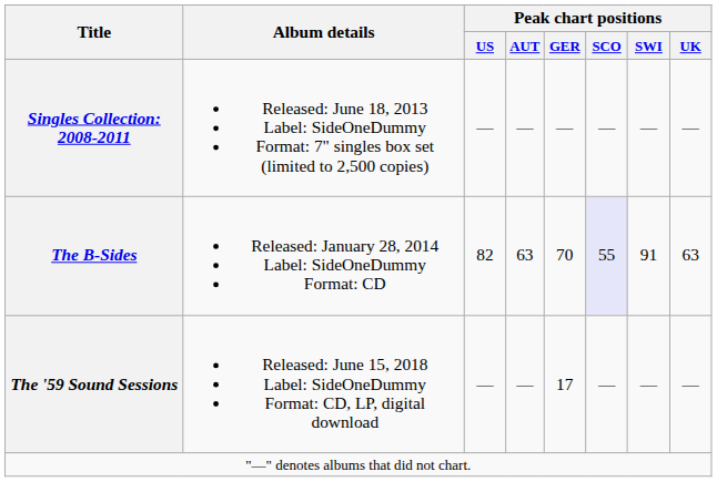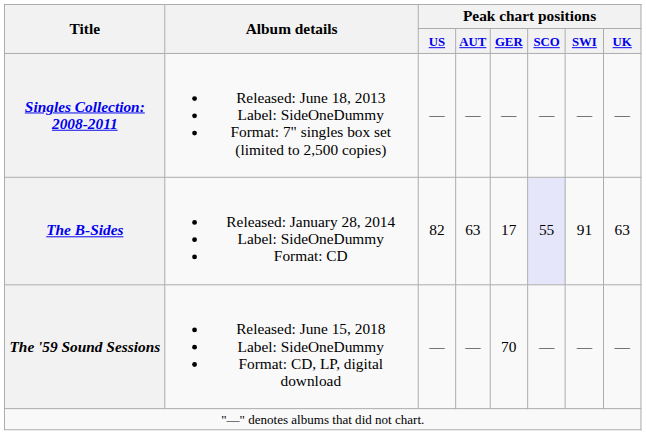The B-Sides | Peak chart positions / GER: 70 -> 17
The '59 Sound Sessions | Peak chart positions / GER: 17 -> 70
